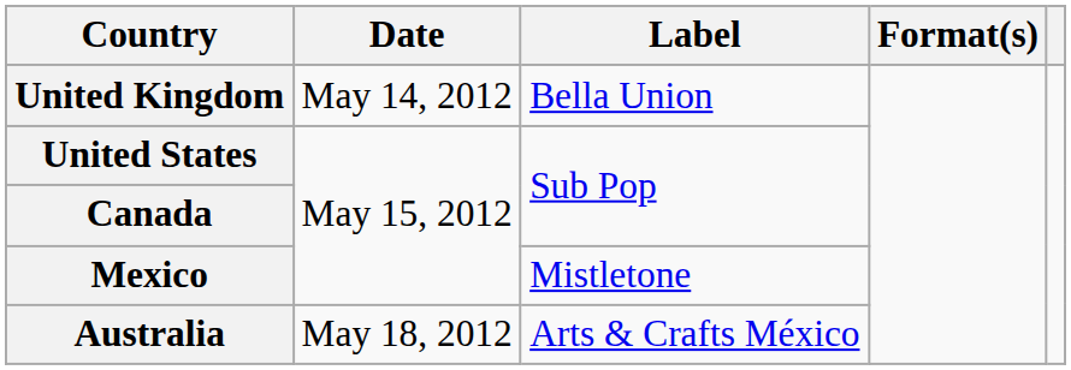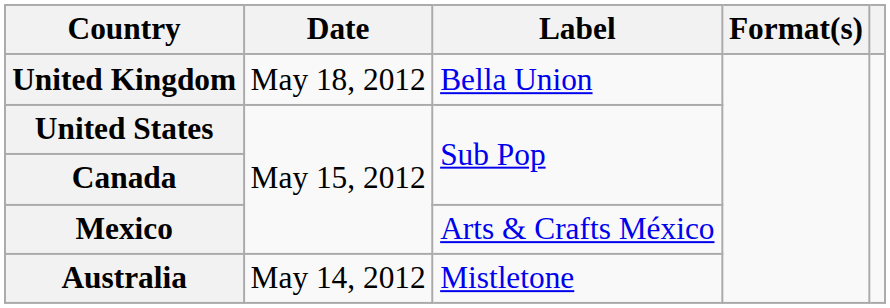United Kingdom | Date: May 14, 2012 -> May 18, 2012
Mexico | Label: Mistletone -> Arts & Crafts México
Australia | Date: May 18, 2012 -> May 14, 2012
Australia | Label: Arts & Crafts México -> Mistletone
